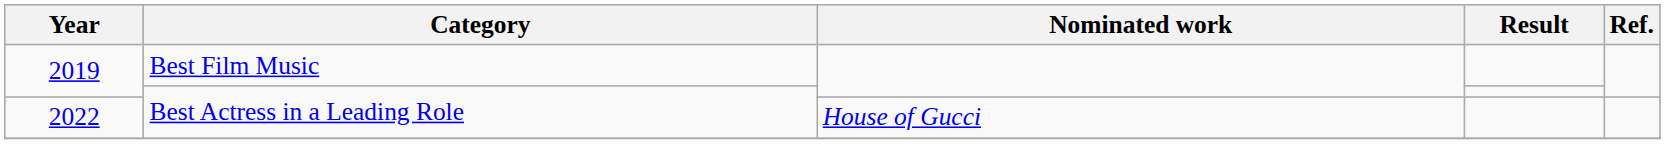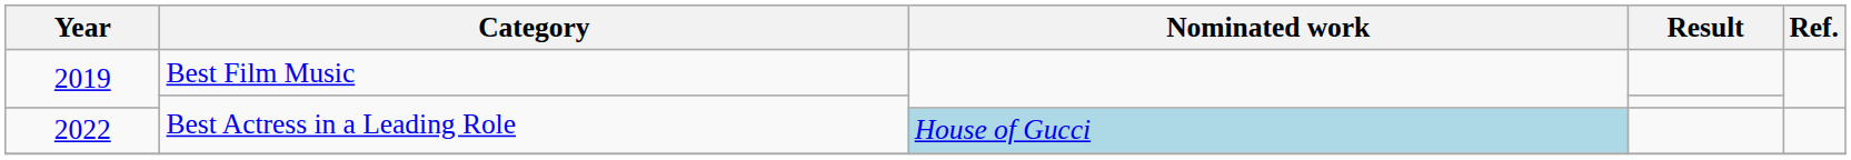2022 | Nominated work: no background -> lightblue background
